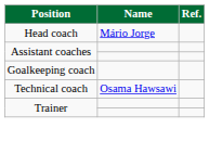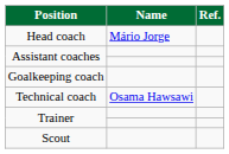+ row: Scout
